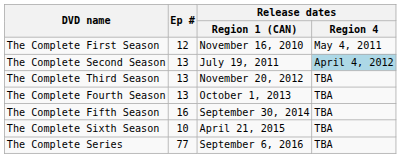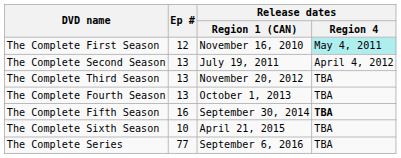The Complete First Season | Release dates / Region 4: no background -> paleturquoise background
The Complete Second Season | Release dates / Region 4: lightblue background -> no background
The Complete Fifth Season | Release dates / Region 4: normal -> bold
